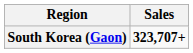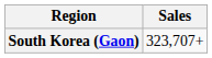South Korea (Gaon) | Sales: bold -> normal
